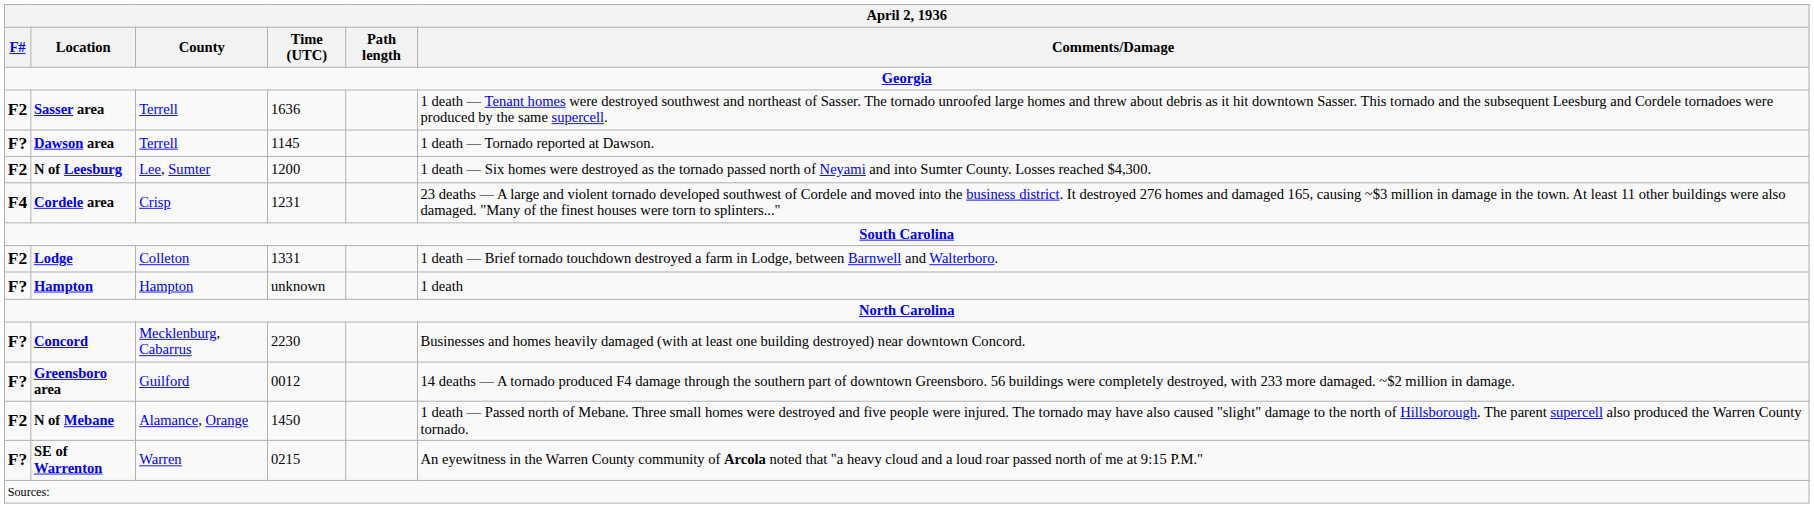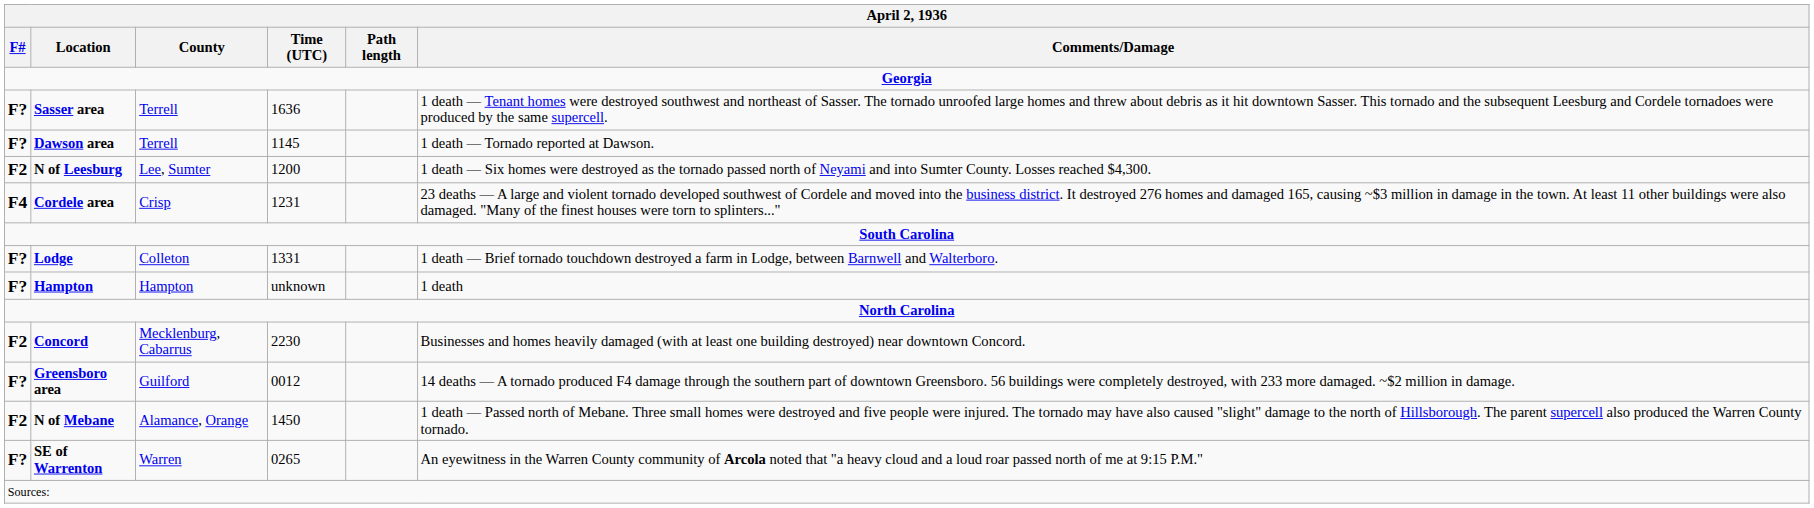Sasser area | F#: F2 -> F?
Lodge | F#: F2 -> F?
Concord | F#: F? -> F2
SE of Warrenton | Time (UTC): 0215 -> 0265
